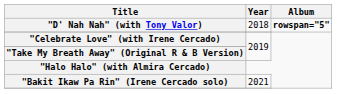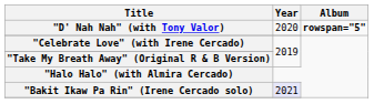"D' Nah Nah" (with Tony Valor) | Year: 2018 -> 2020
"Bakit Ikaw Pa Rin" (Irene Cercado solo) | Year: no background -> lavender background
